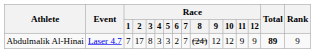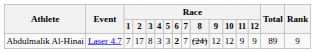Abdulmalik Al-Hinai | Race / 6: normal -> bold
Abdulmalik Al-Hinai | Total: bold -> normal
